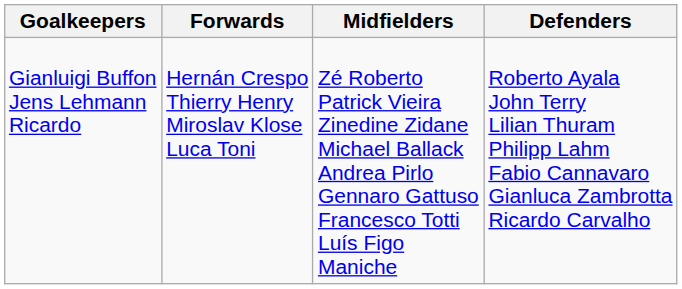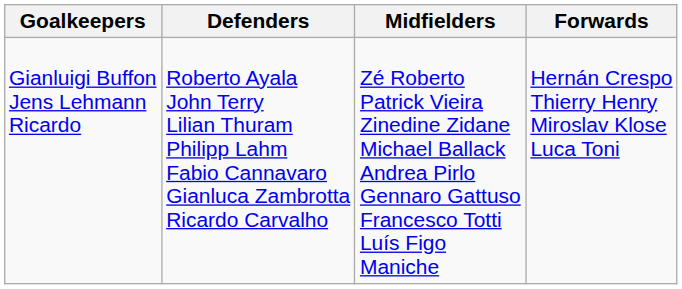columns swapped: Defenders <-> Forwards
